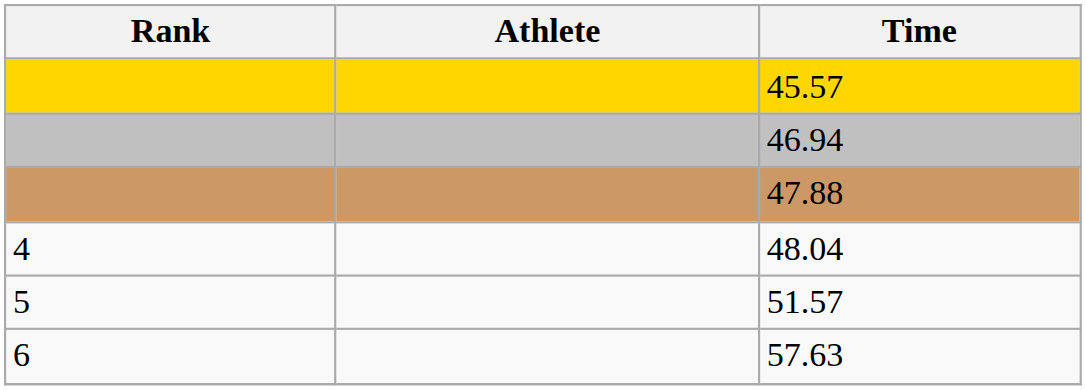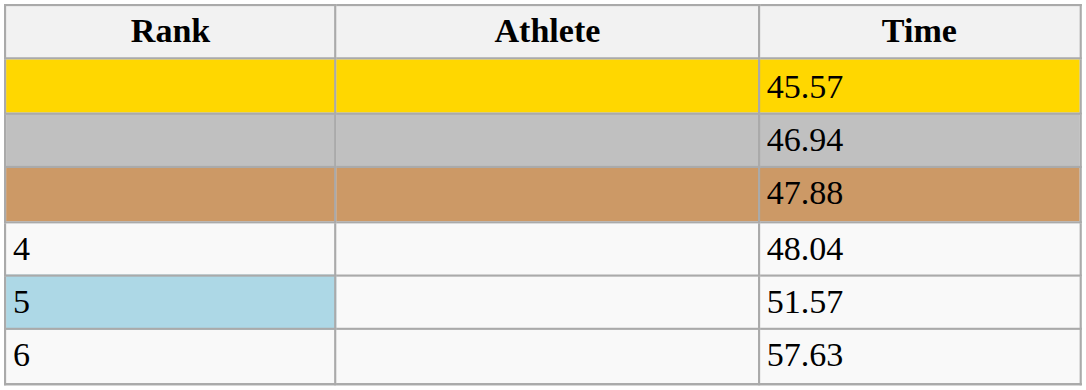51.57 | Rank: no background -> lightblue background
